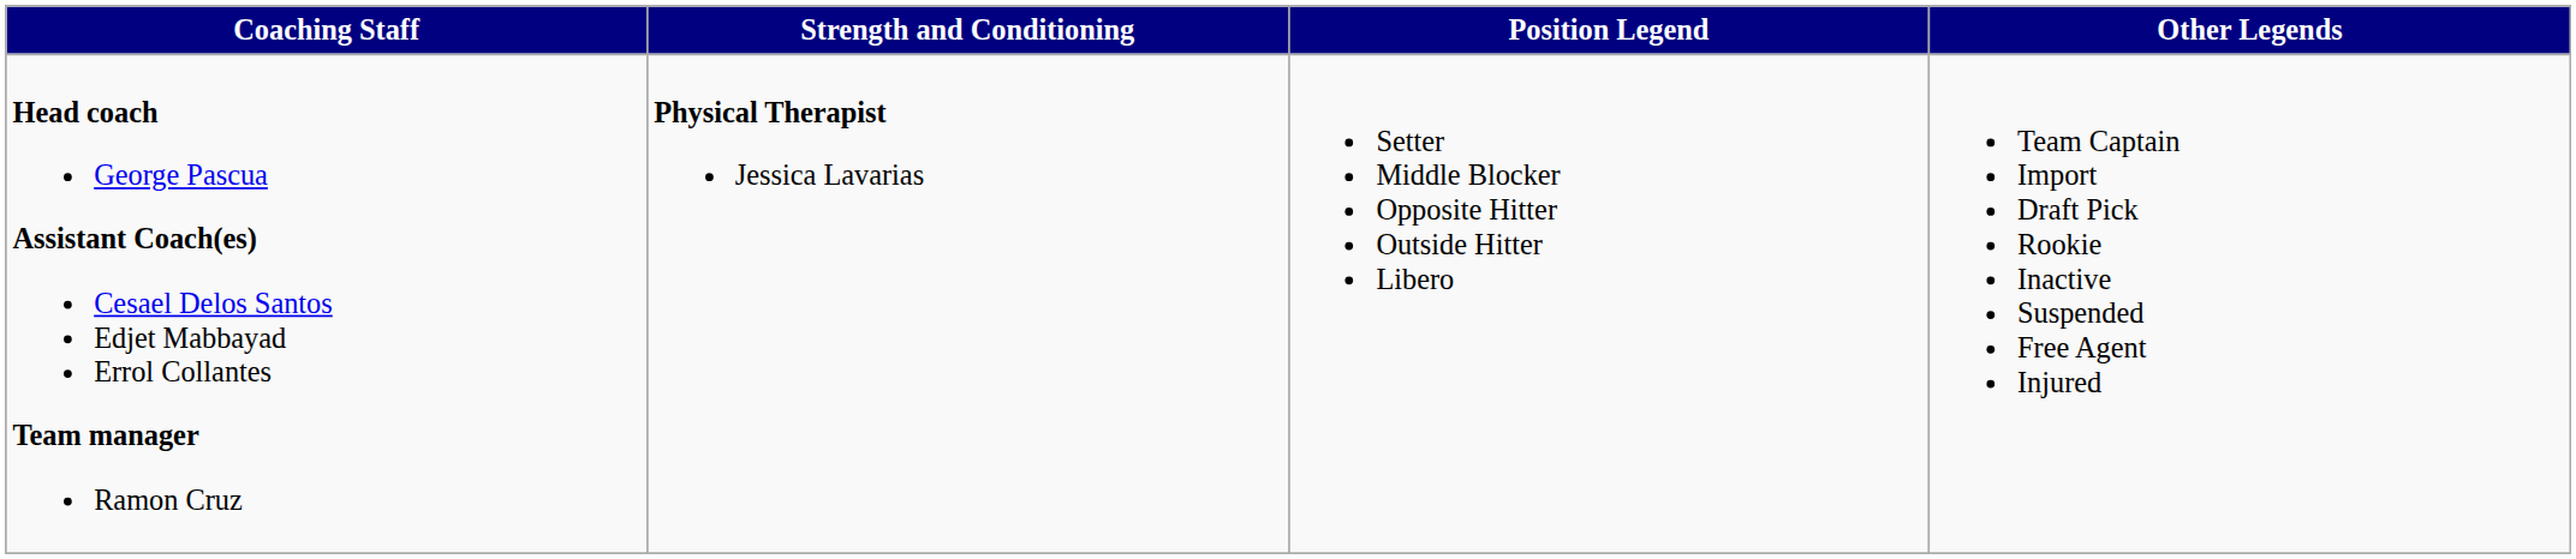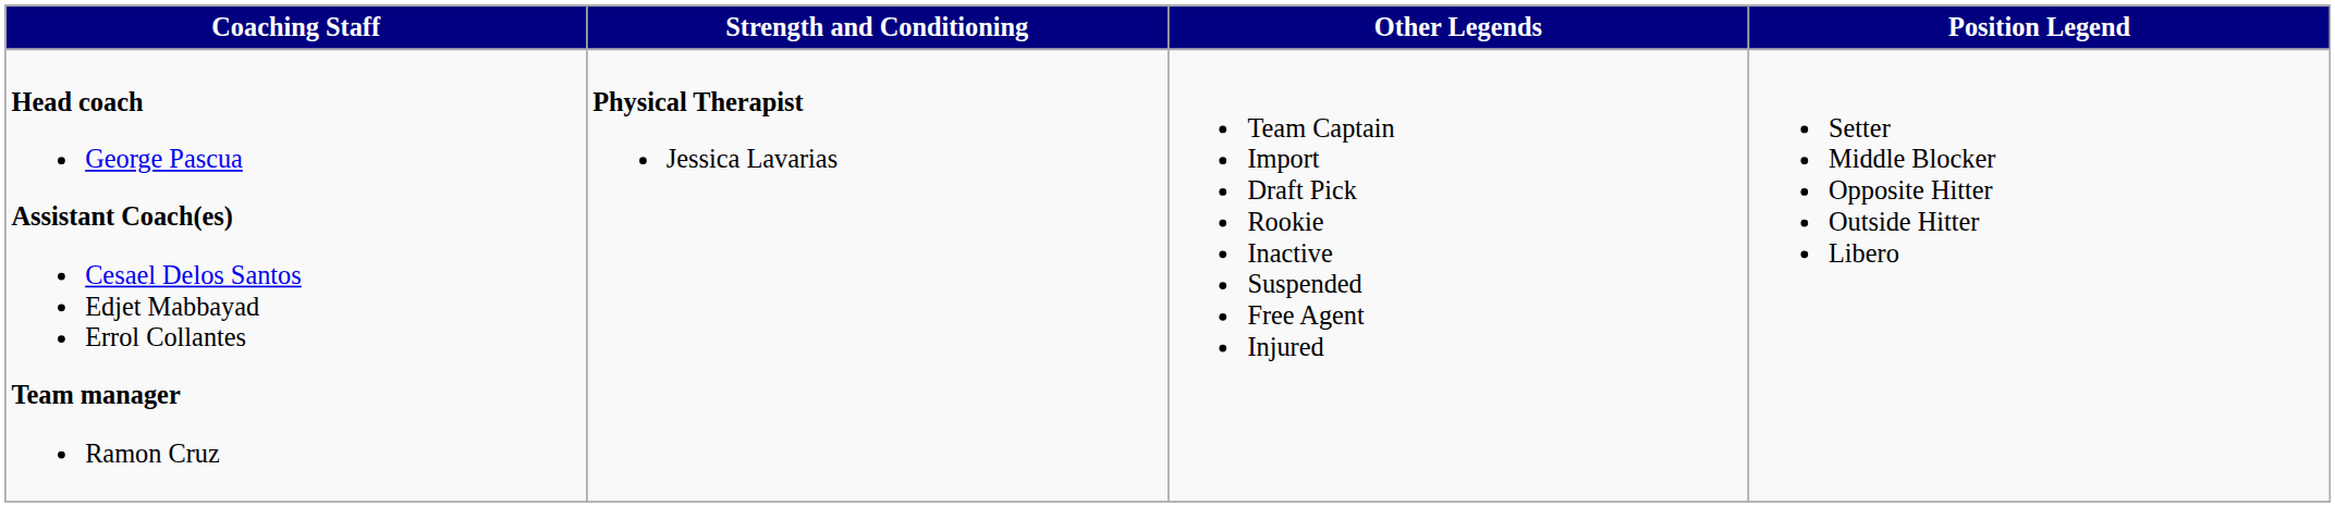columns swapped: Position Legend <-> Other Legends
